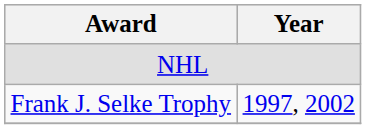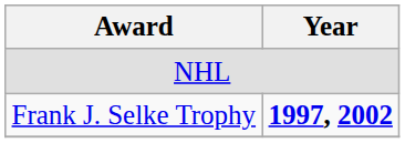Frank J. Selke Trophy | Year: normal -> bold
